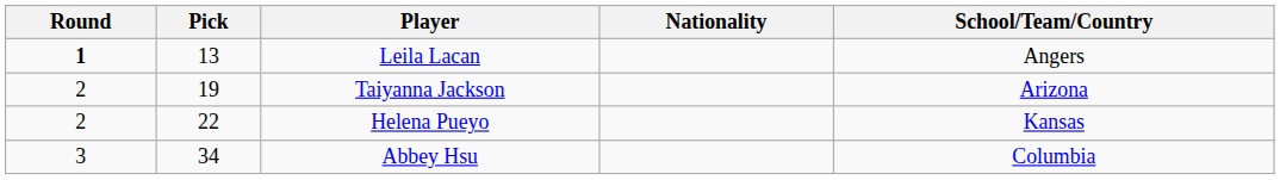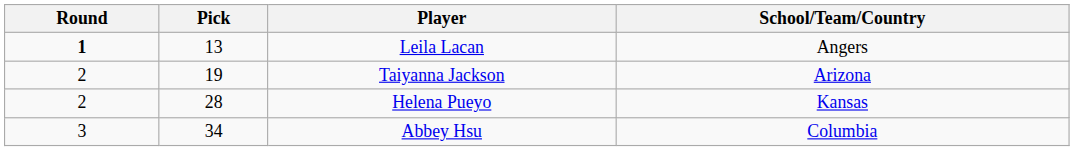- column: Nationality
Helena Pueyo | Pick: 22 -> 28
